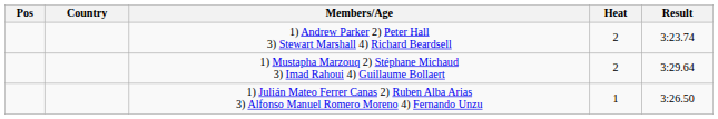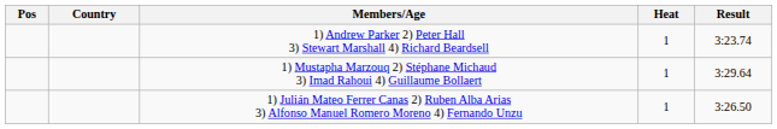row 2 | Heat: 2 -> 1
row 3 | Heat: 2 -> 1
